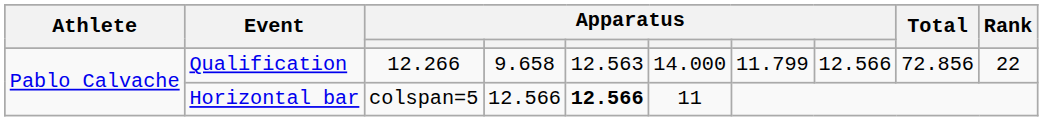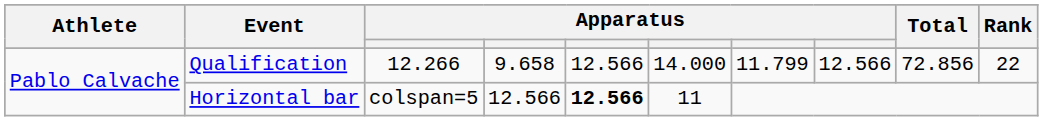Qualification | column 5: 12.563 -> 12.566
